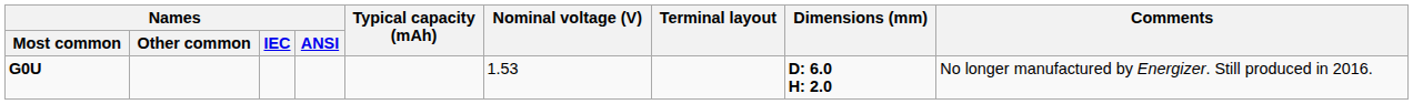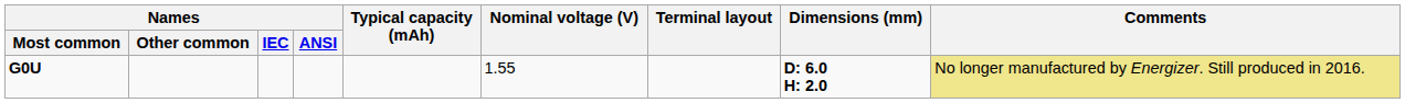G0U | Nominal voltage (V): 1.53 -> 1.55
G0U | Comments: no background -> khaki background
